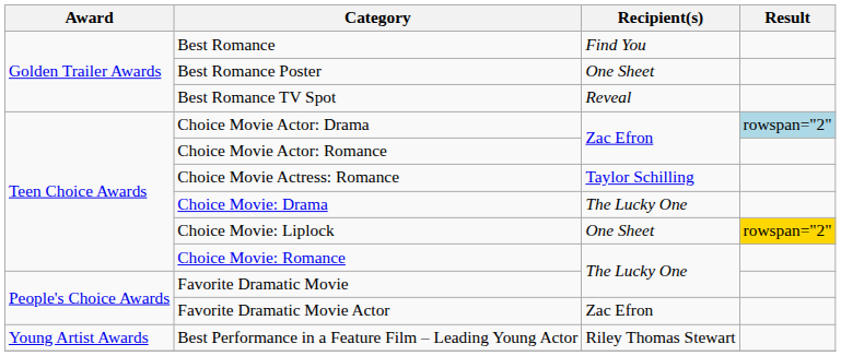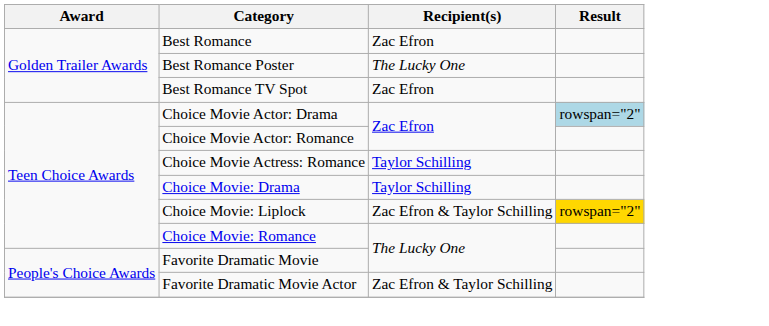Best Romance | Recipient(s): Find You -> Zac Efron
Best Romance Poster | Recipient(s): One Sheet -> The Lucky One
Best Romance TV Spot | Recipient(s): Reveal -> Zac Efron
Choice Movie: Drama | Recipient(s): The Lucky One -> Taylor Schilling
Choice Movie: Liplock | Recipient(s): One Sheet -> Zac Efron & Taylor Schilling
Favorite Dramatic Movie Actor | Recipient(s): Zac Efron -> Zac Efron & Taylor Schilling
- row: Young Artist Awards | Best Performance in a Feature Film – Leading Young Actor | Riley Thomas Stewart
